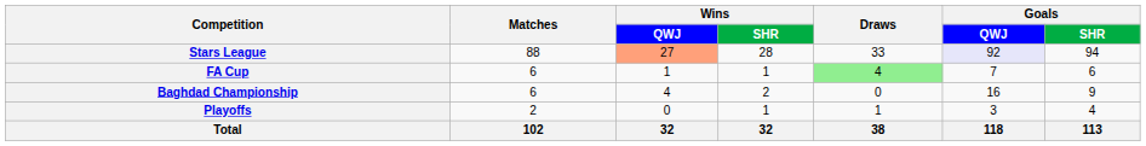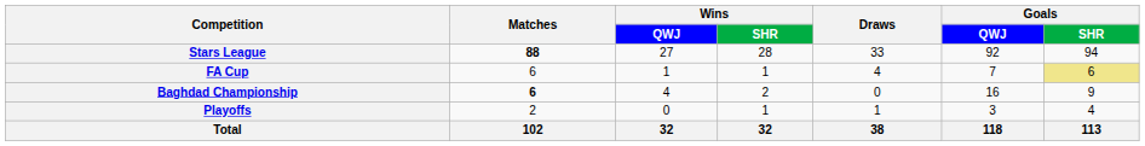Stars League | Matches: normal -> bold
Stars League | Wins / QWJ: lightsalmon background -> no background
Stars League | Goals / QWJ: lavender background -> no background
FA Cup | Draws: lightgreen background -> no background
FA Cup | Goals / SHR: no background -> khaki background
Baghdad Championship | Matches: normal -> bold
